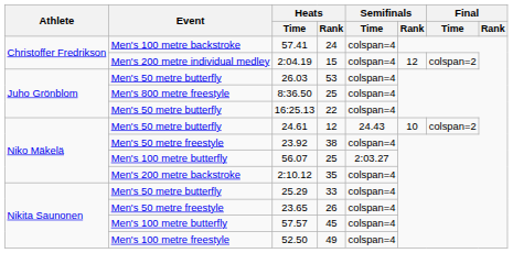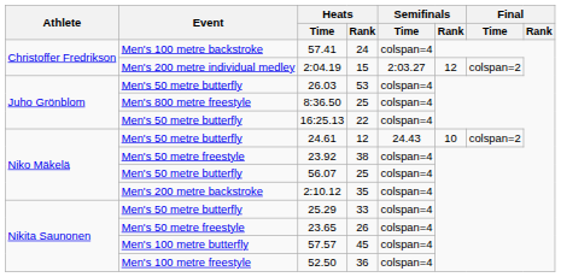2:04.19 | Semifinals / Time: colspan=4 -> 2:03.27
56.07 | Event: Men's 100 metre butterfly -> Men's 50 metre butterfly
56.07 | Semifinals / Time: 2:03.27 -> colspan=4
52.50 | Heats / Rank: 49 -> 36
